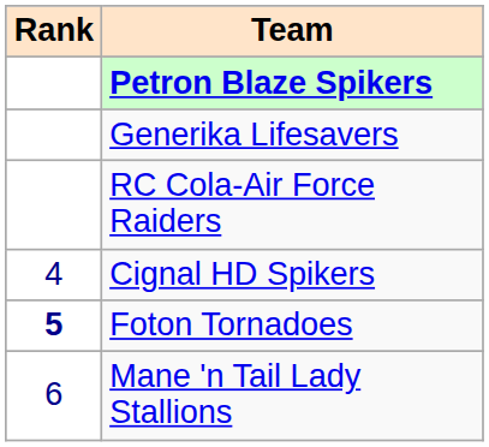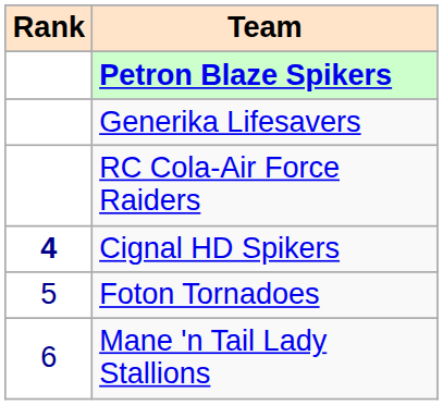Cignal HD Spikers | Rank: normal -> bold
Foton Tornadoes | Rank: bold -> normal
